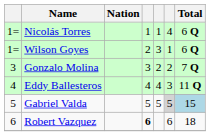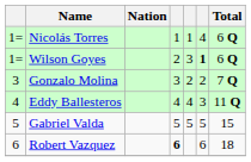Wilson Goyes | column 6: normal -> bold
Gabriel Valda | column 6: lightgrey background -> no background
Gabriel Valda | Total: lightblue background -> no background
